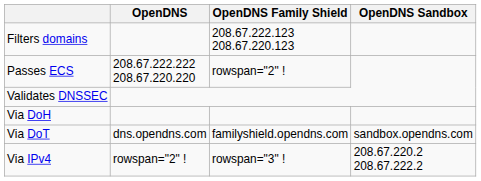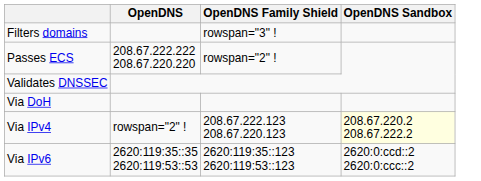Filters domains | OpenDNS Family Shield: 208.67.222.123 208.67.220.123 -> rowspan="3" !
- row: Via DoT | dns.opendns.com | familyshield.opendns.com | sandbox.opendns.com
Via IPv4 | OpenDNS Family Shield: rowspan="3" ! -> 208.67.222.123 208.67.220.123
Via IPv4 | OpenDNS Sandbox: no background -> lightyellow background
+ row: Via IPv6 | 2620:119:35::35 2620:119:53::53 | 2620:119:35::123 2620:119:53::123 | 2620:0:ccd::2 2620:0:ccc::2
